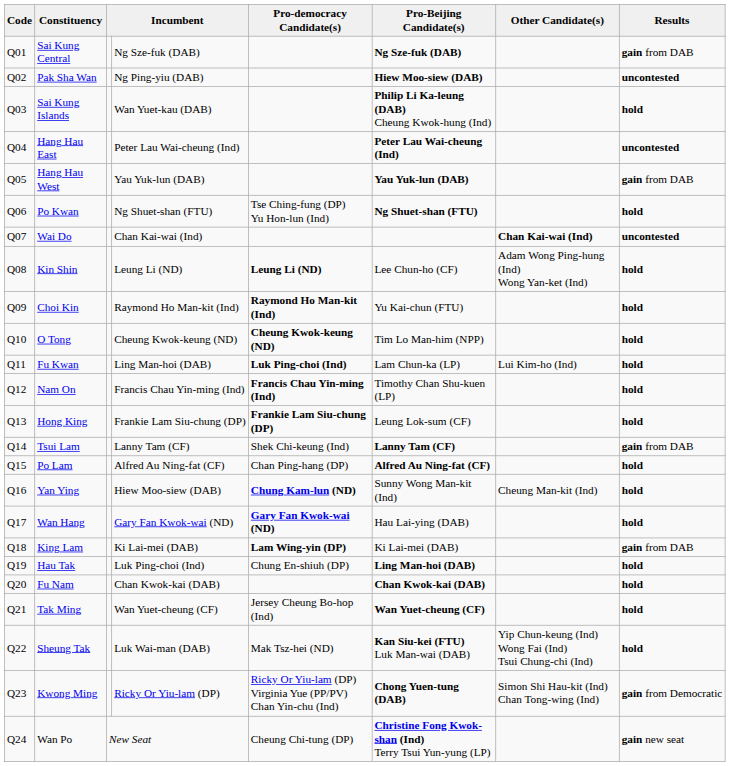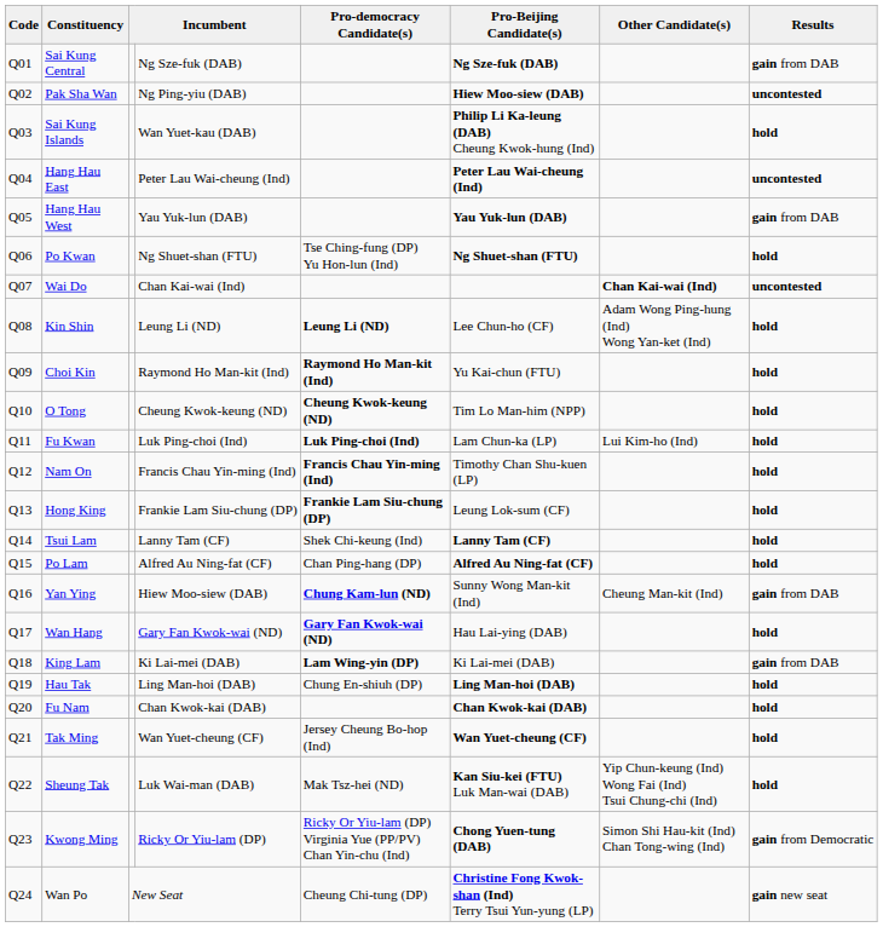Fu Kwan | column 4: Ling Man-hoi (DAB) -> Luk Ping-choi (Ind)
Tsui Lam | column 8: gain from DAB -> hold
Yan Ying | column 8: hold -> gain from DAB
Hau Tak | column 4: Luk Ping-choi (Ind) -> Ling Man-hoi (DAB)
